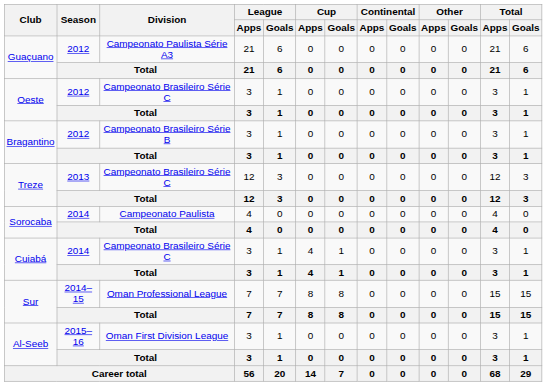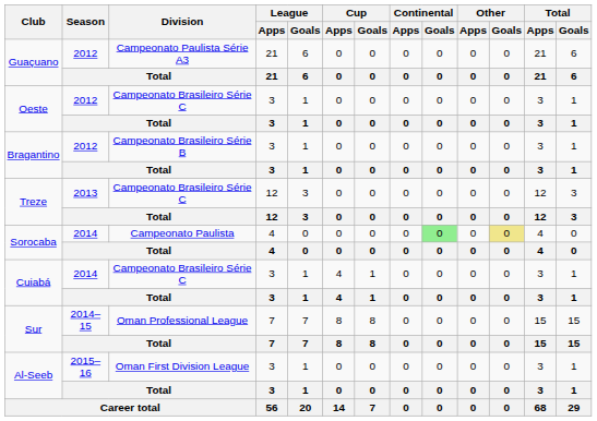Sorocaba / Campeonato Paulista | Continental / Goals: no background -> lightgreen background
Sorocaba / Campeonato Paulista | Other / Goals: no background -> khaki background
